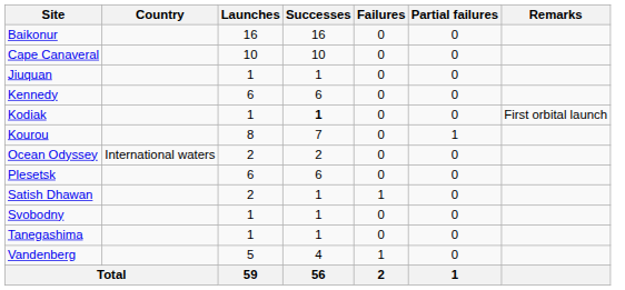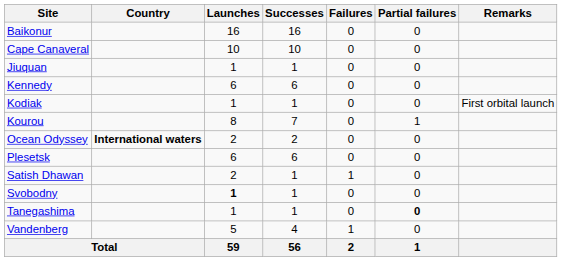Kodiak | Successes: bold -> normal
Ocean Odyssey | Country: normal -> bold
Svobodny | Launches: normal -> bold
Tanegashima | Partial failures: normal -> bold
